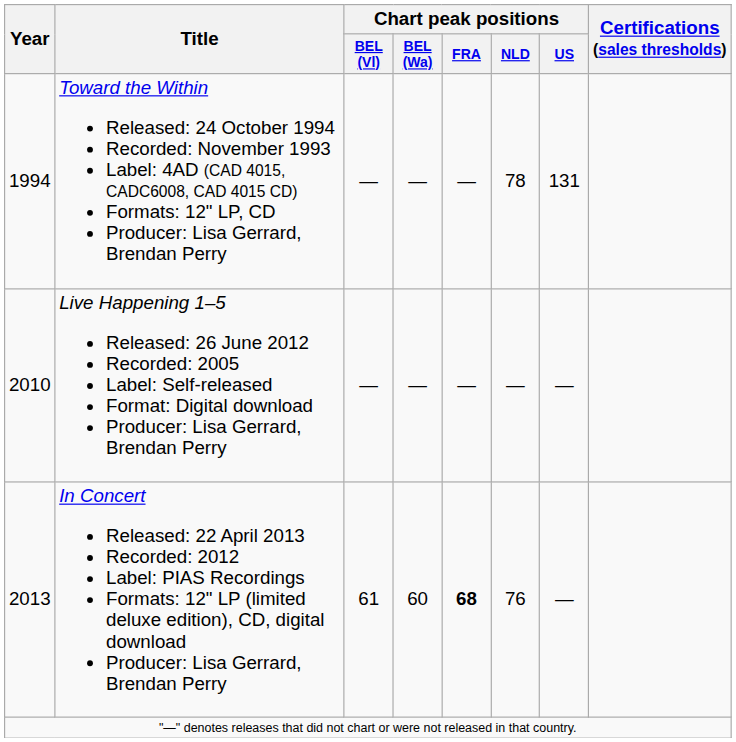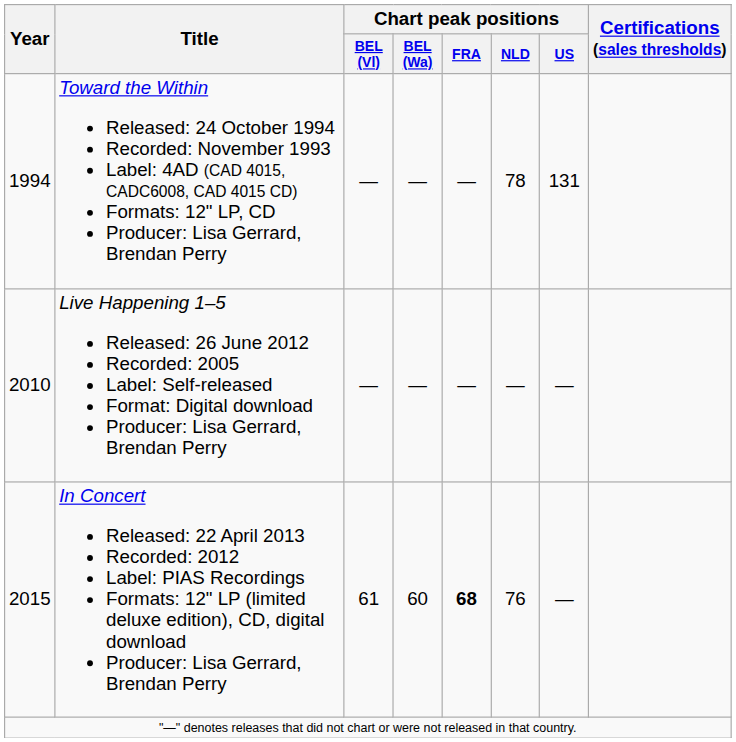row 5 | Year: 2013 -> 2015
